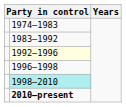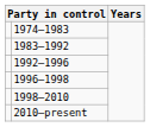1992–1996 | column 2: lightyellow background -> no background
1998–2010 | column 2: paleturquoise background -> no background
2010–present | column 2: bold -> normal
